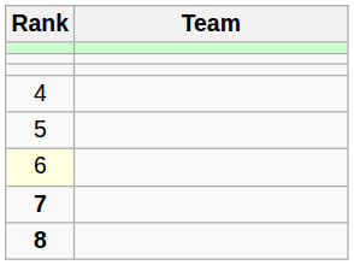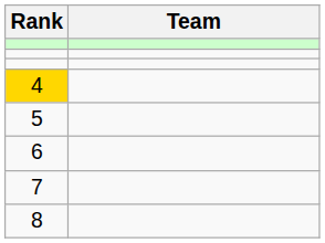row 5 | Rank: no background -> gold background
row 7 | Rank: lightyellow background -> no background
row 8 | Rank: bold -> normal
row 9 | Rank: bold -> normal
